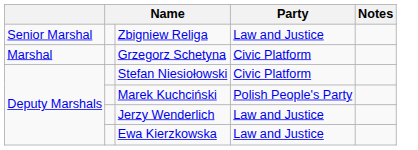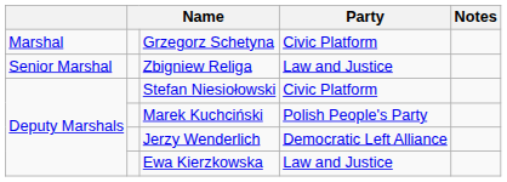rows swapped: Zbigniew Religa <-> Grzegorz Schetyna
Jerzy Wenderlich | Party: Law and Justice -> Democratic Left Alliance
